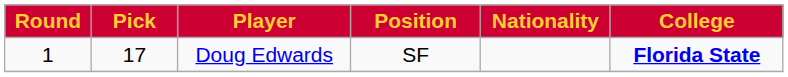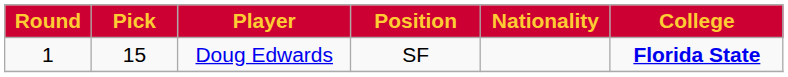Doug Edwards | Pick: 17 -> 15
